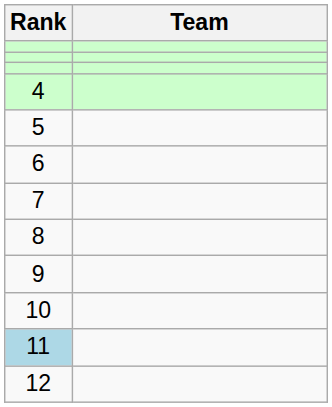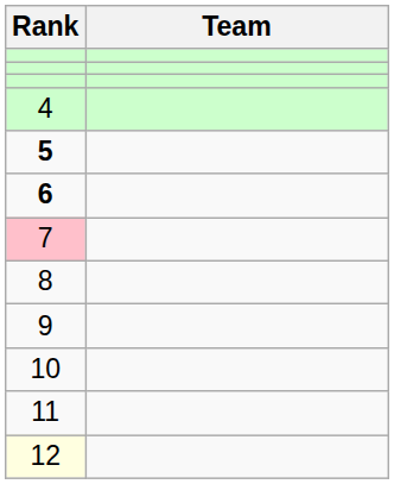row 6 | Rank: normal -> bold
row 7 | Rank: normal -> bold
row 8 | Rank: no background -> pink background
row 12 | Rank: lightblue background -> no background
row 13 | Rank: no background -> lightyellow background
